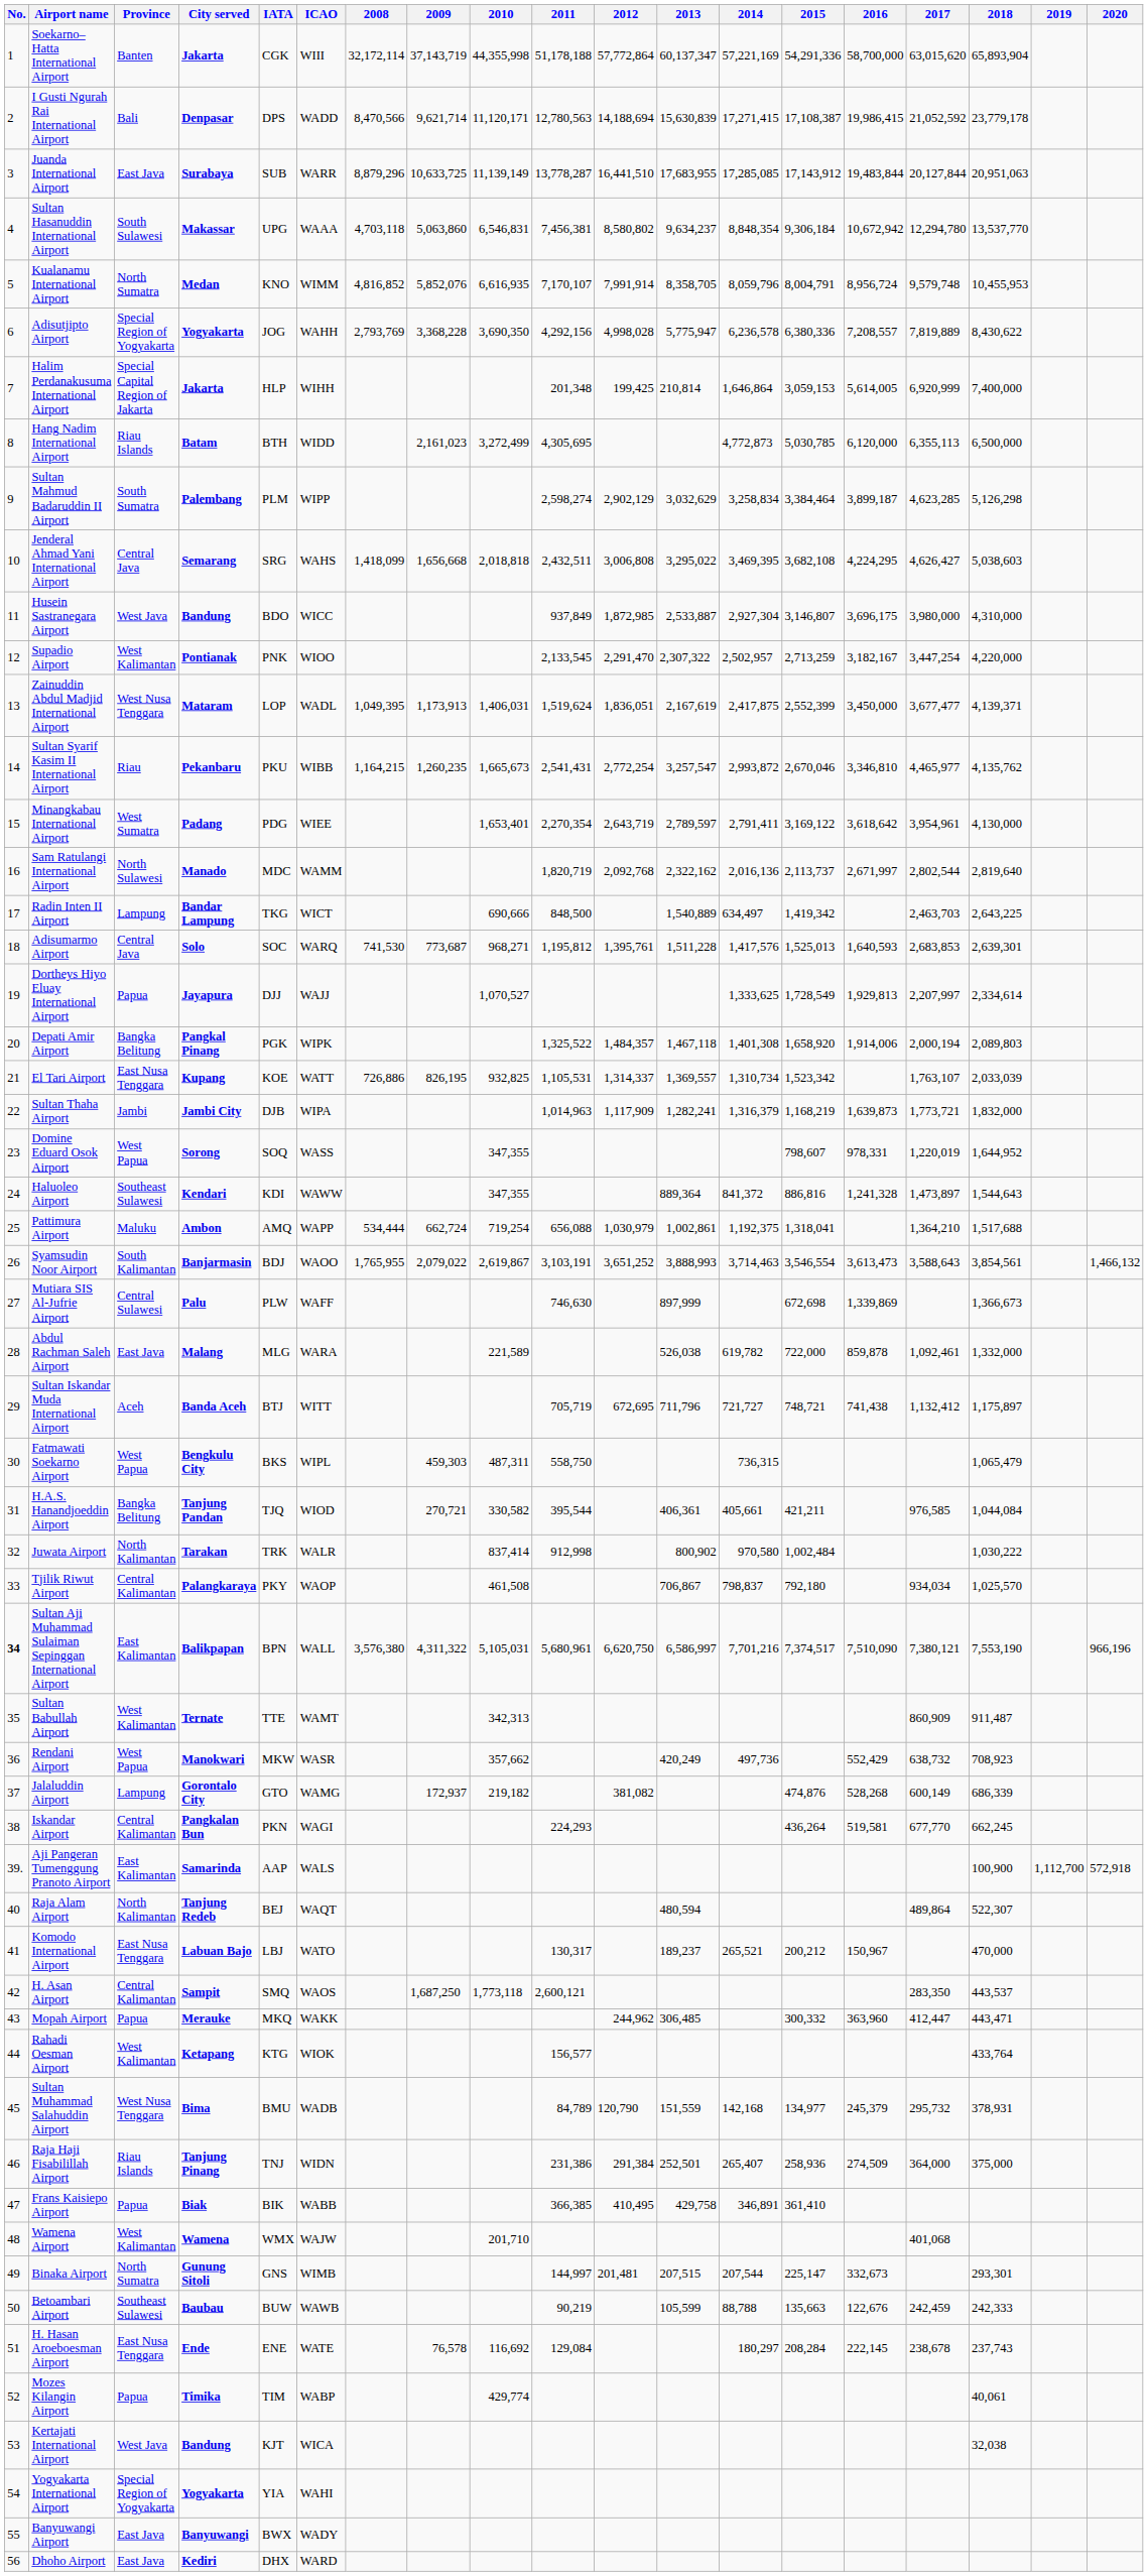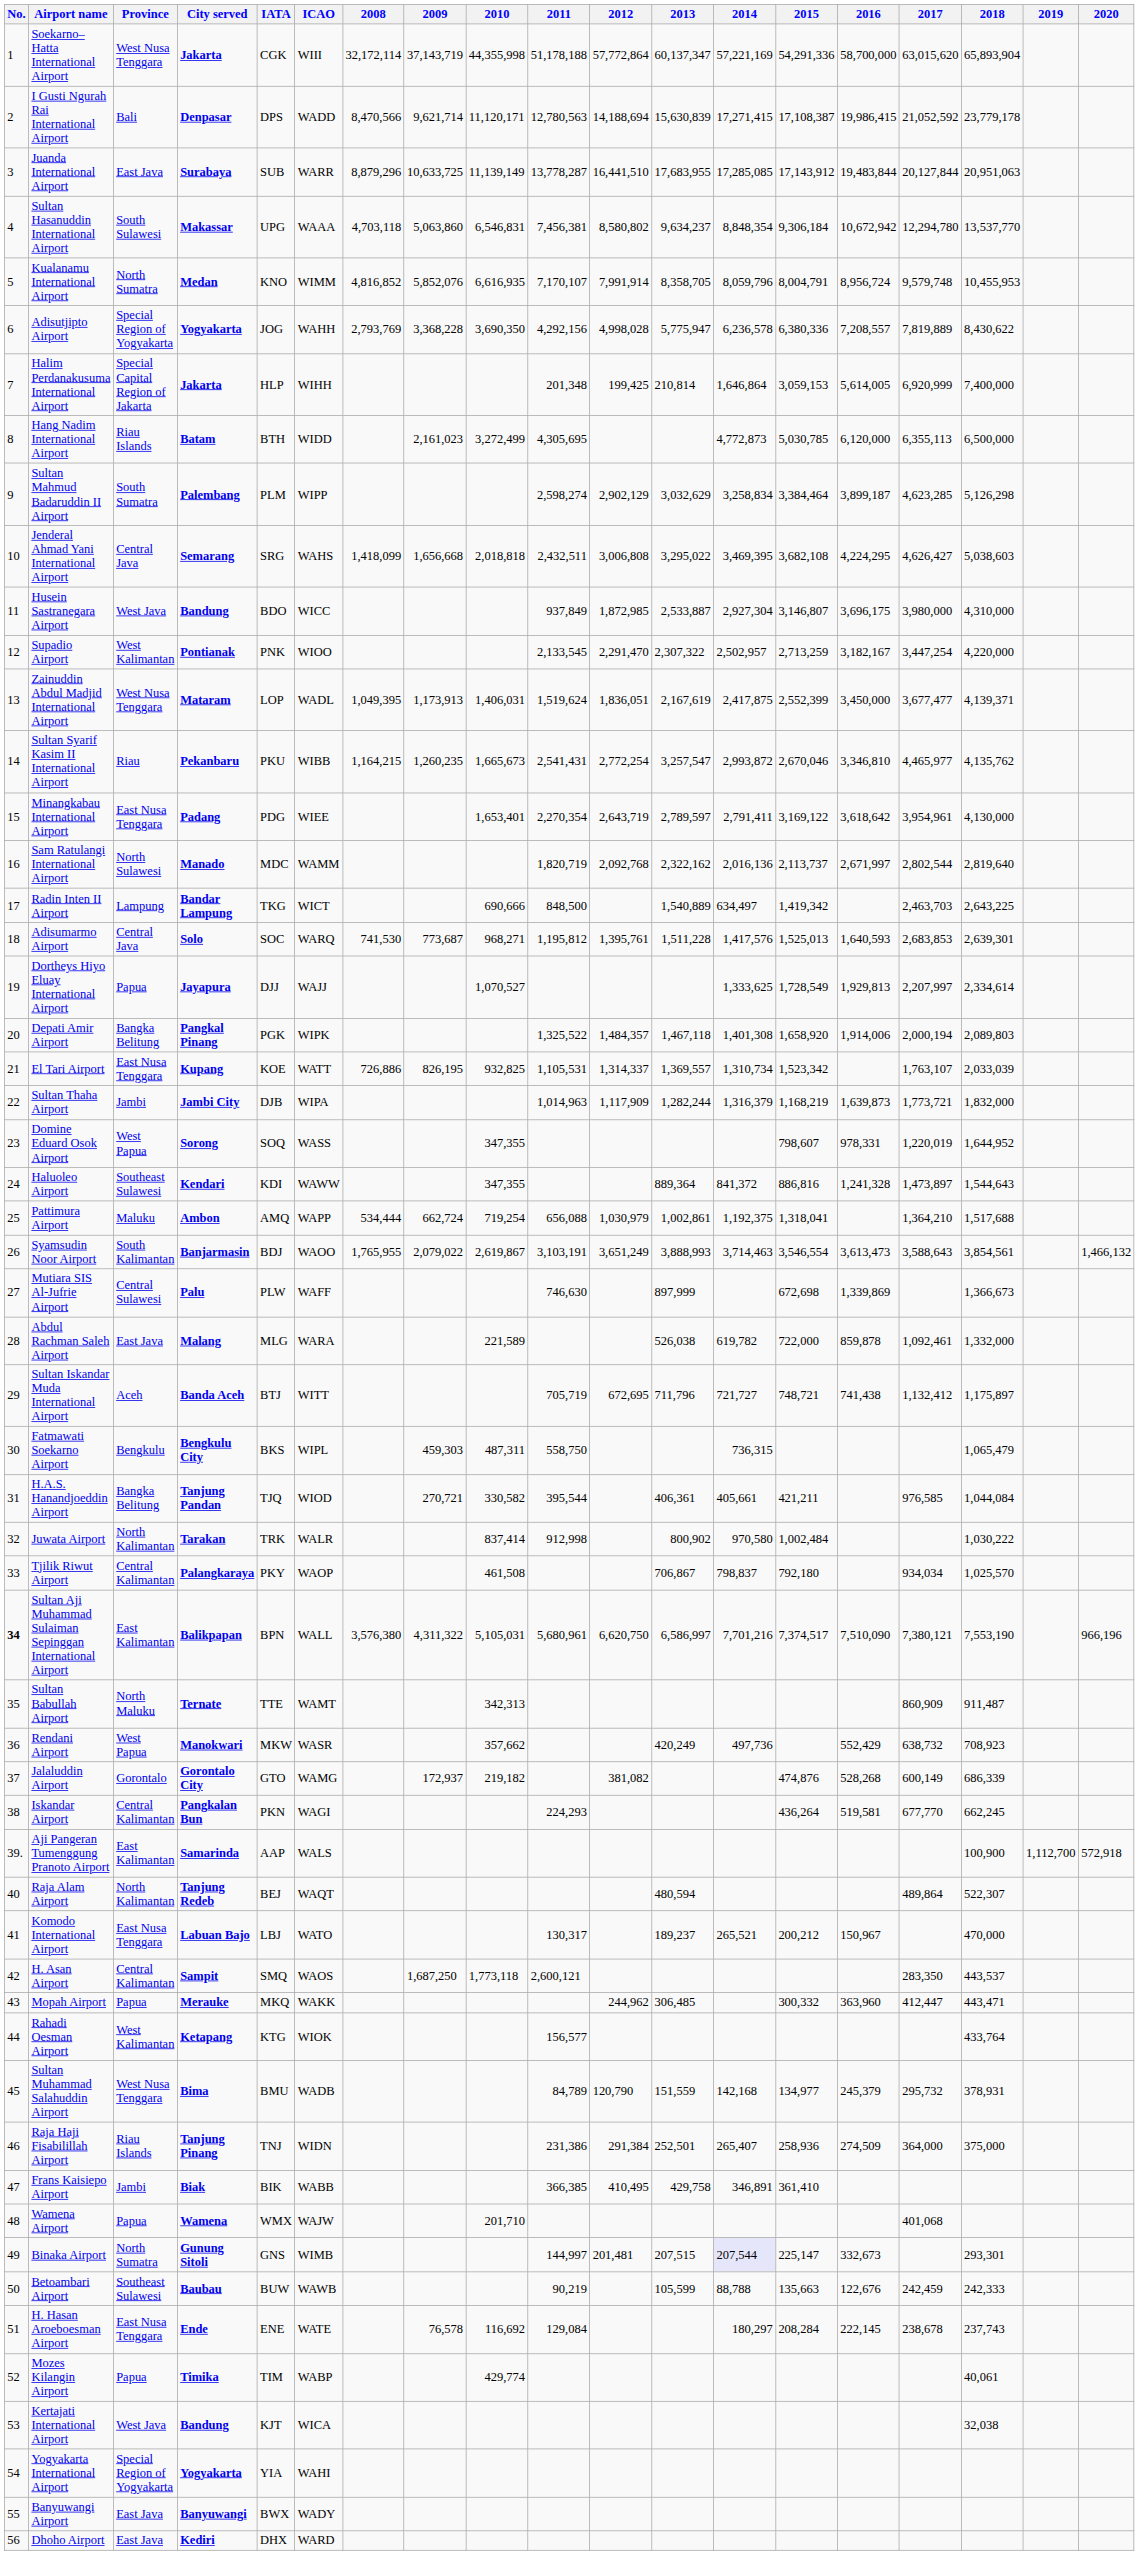Soekarno–Hatta International Airport | Province: Banten -> West Nusa Tenggara
Minangkabau International Airport | Province: West Sumatra -> East Nusa Tenggara
Sultan Thaha Airport | 2013: 1,282,241 -> 1,282,244
Syamsudin Noor Airport | 2012: 3,651,252 -> 3,651,249
Fatmawati Soekarno Airport | Province: West Papua -> Bengkulu
Sultan Babullah Airport | Province: West Kalimantan -> North Maluku
Jalaluddin Airport | Province: Lampung -> Gorontalo
Frans Kaisiepo Airport | Province: Papua -> Jambi
Wamena Airport | Province: West Kalimantan -> Papua
Binaka Airport | 2014: no background -> lavender background
